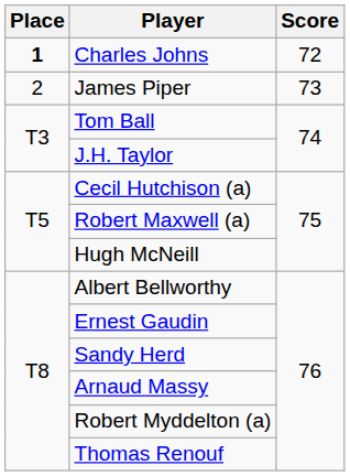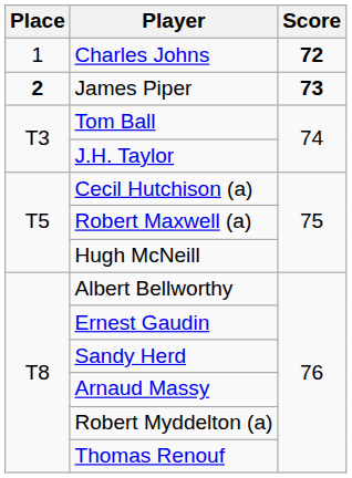Charles Johns | Place: bold -> normal
Charles Johns | Score: normal -> bold
James Piper | Place: normal -> bold
James Piper | Score: normal -> bold
